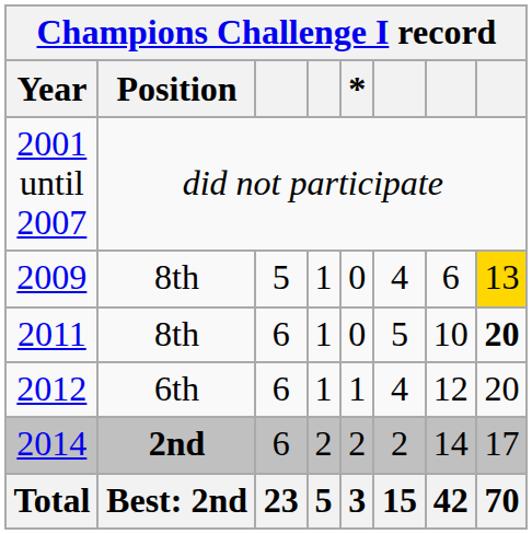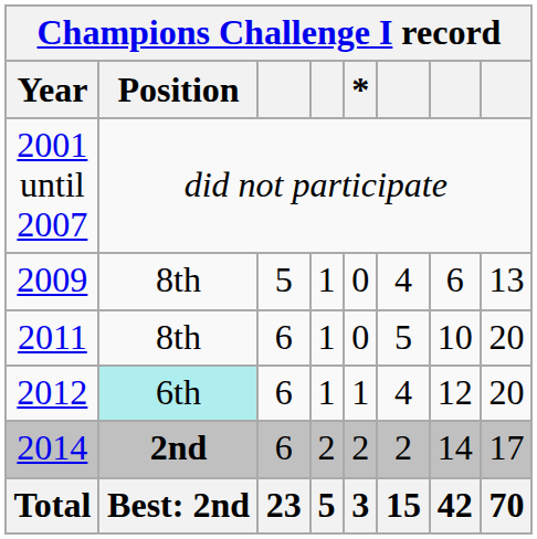2009 | column 8: gold background -> no background
2011 | column 8: bold -> normal
2012 | Position: no background -> paleturquoise background
